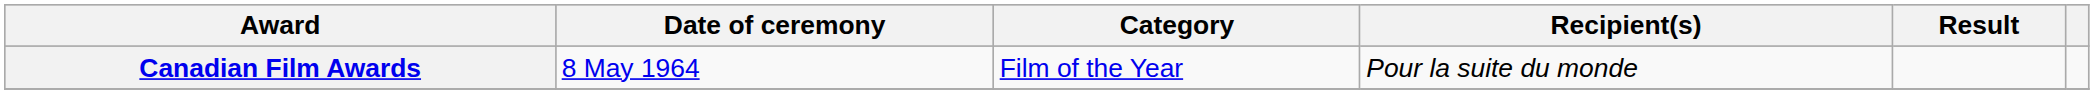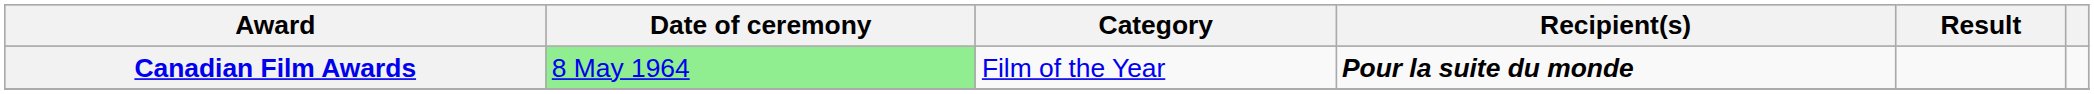Canadian Film Awards | Date of ceremony: no background -> lightgreen background
Canadian Film Awards | Recipient(s): normal -> bold
